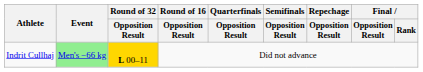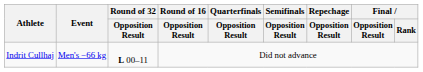Indrit Cullhaj | Event: lightgreen background -> no background
Indrit Cullhaj | Round of 32 / Opposition Result: gold background -> no background
